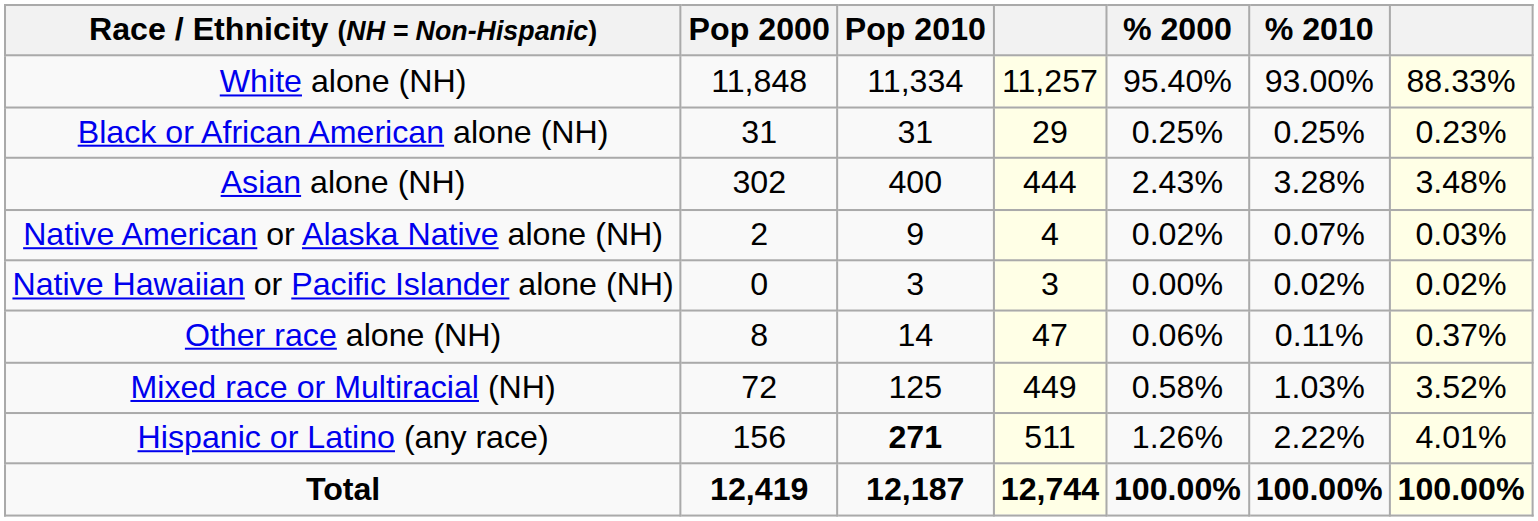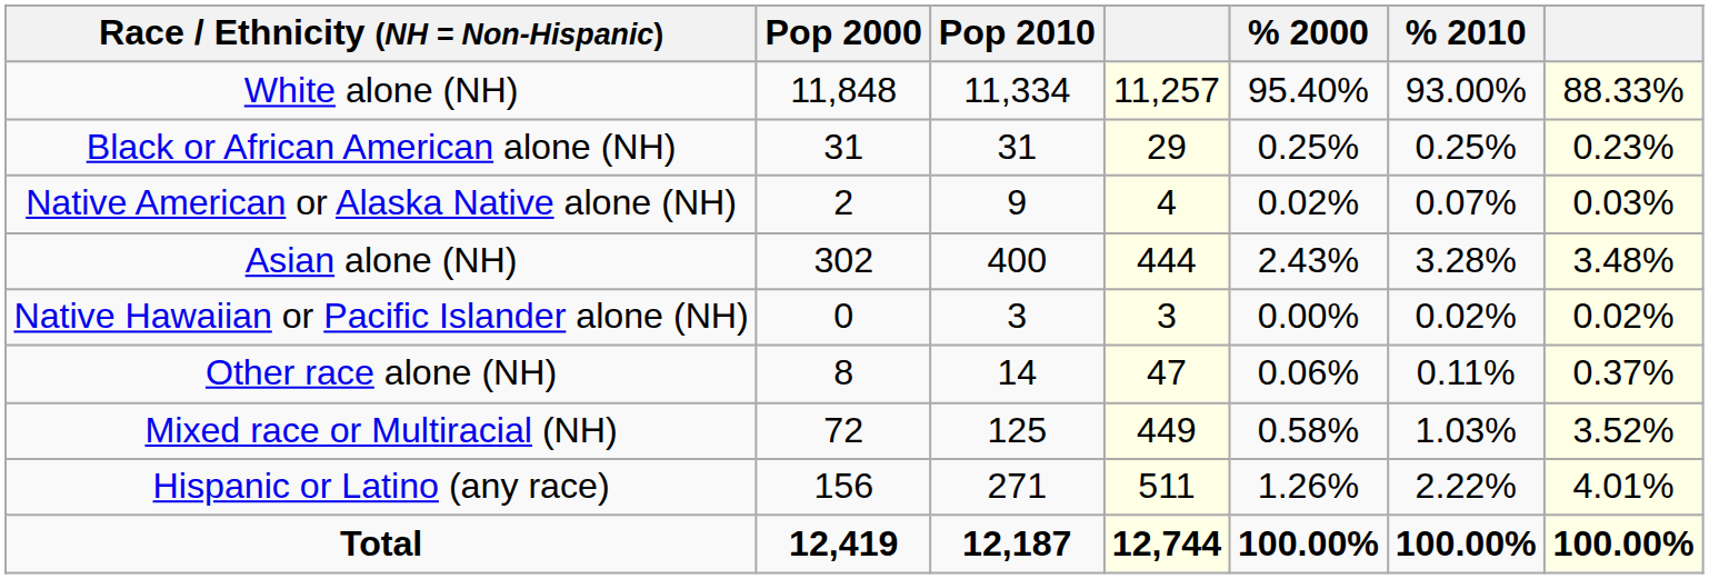rows swapped: Native American or Alaska Native alone (NH) <-> Asian alone (NH)
Hispanic or Latino (any race) | Pop 2010: bold -> normal
